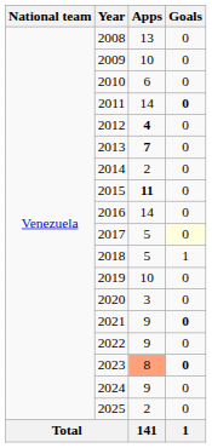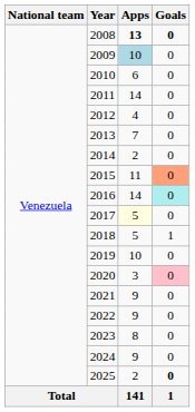2008 | Apps: normal -> bold
2008 | Goals: normal -> bold
2009 | Apps: no background -> lightblue background
2011 | Goals: bold -> normal
2012 | Apps: bold -> normal
2013 | Apps: bold -> normal
2015 | Apps: bold -> normal
2015 | Goals: no background -> lightsalmon background
2016 | Goals: no background -> paleturquoise background
2017 | Apps: no background -> lightyellow background
2017 | Goals: lightyellow background -> no background
2020 | Goals: no background -> pink background
2021 | Goals: bold -> normal
2023 | Apps: lightsalmon background -> no background
2023 | Goals: bold -> normal
2025 | Goals: normal -> bold
